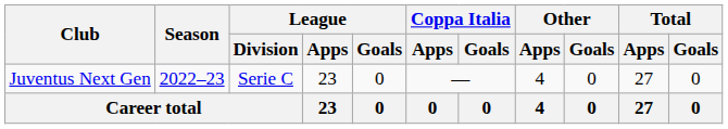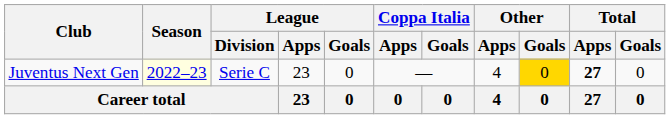Juventus Next Gen | Season: no background -> lightyellow background
Juventus Next Gen | Other / Goals: no background -> gold background
Juventus Next Gen | Total / Apps: normal -> bold
